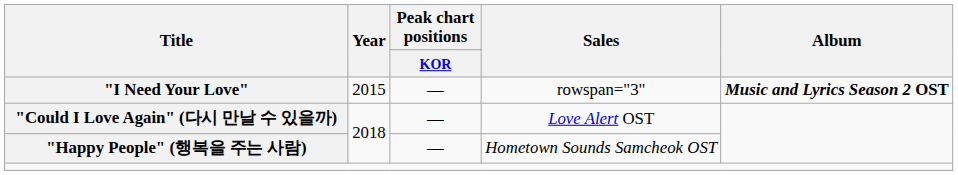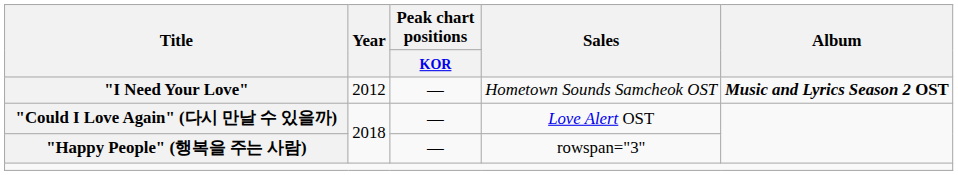"I Need Your Love" | Year: 2015 -> 2012
"I Need Your Love" | Sales: rowspan="3" -> Hometown Sounds Samcheok OST
"Happy People" (행복을 주는 사람) | Sales: Hometown Sounds Samcheok OST -> rowspan="3"
